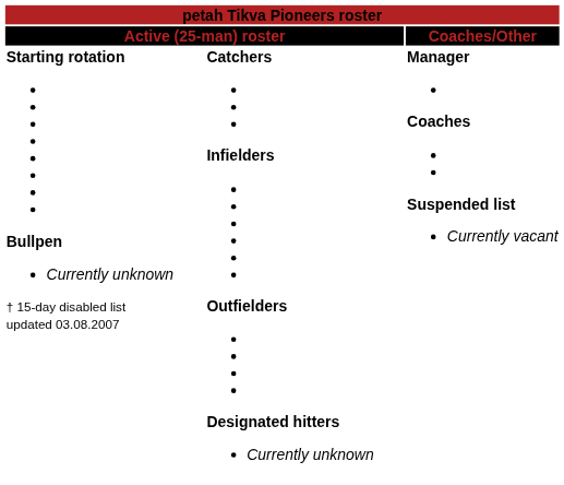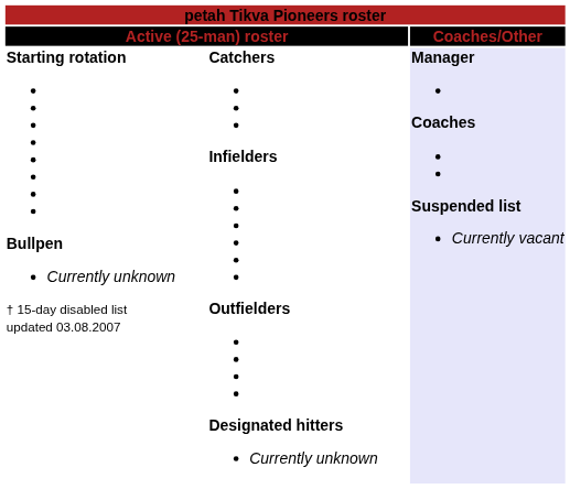row 3 | Coaches/Other: no background -> lavender background
